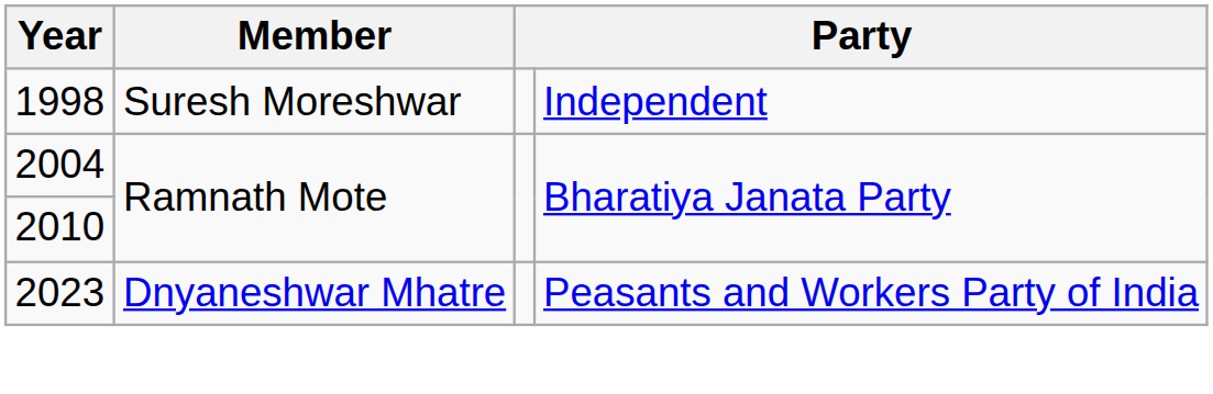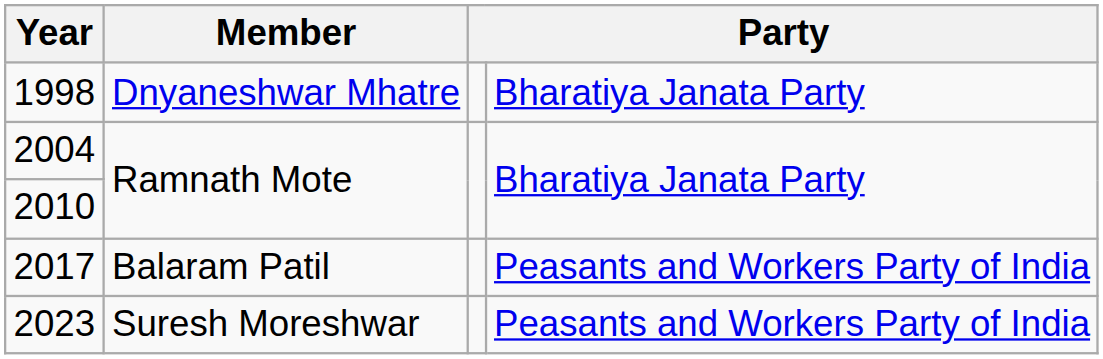1998 | Member: Suresh Moreshwar -> Dnyaneshwar Mhatre
1998 | column 4: Independent -> Bharatiya Janata Party
+ row: 2017 | Balaram Patil | Peasants and Workers Party of India
2023 | Member: Dnyaneshwar Mhatre -> Suresh Moreshwar
